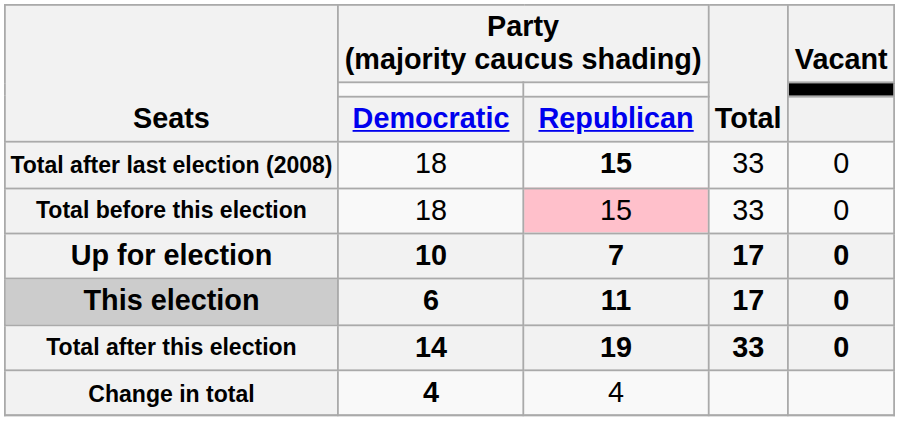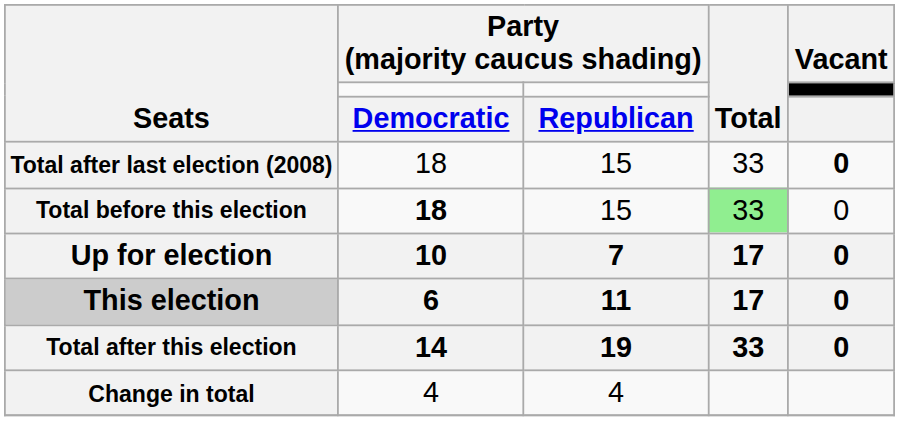row 4 | column 3: bold -> normal
row 4 | Vacant: normal -> bold
row 5 | column 2: normal -> bold
row 5 | column 3: pink background -> no background
row 5 | Total: no background -> lightgreen background
row 9 | column 2: bold -> normal
